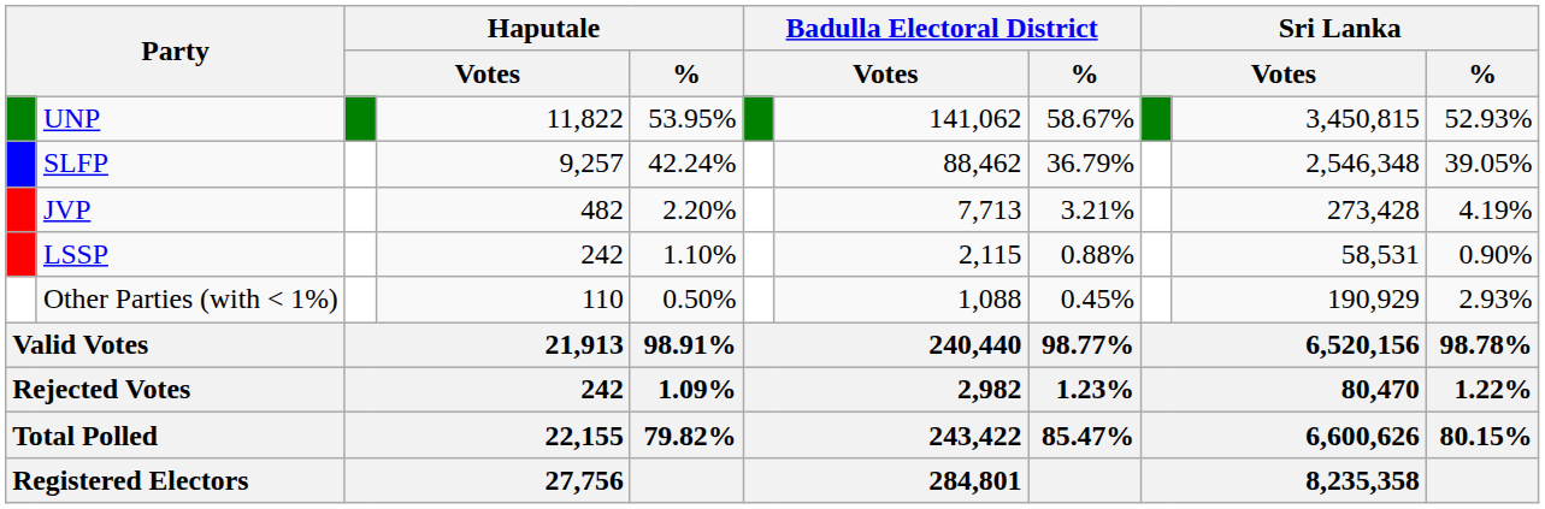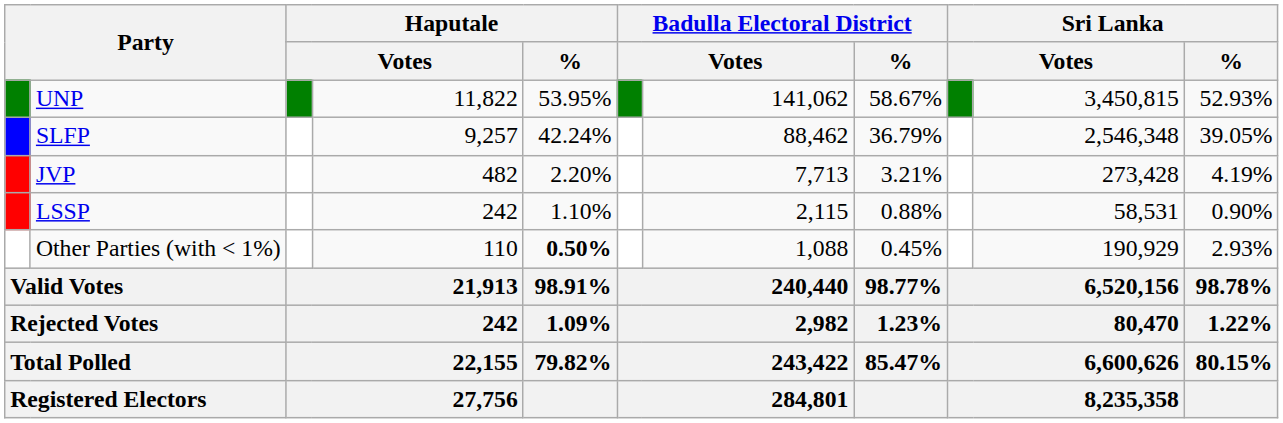Other Parties (with < 1%) | Haputale / %: normal -> bold
